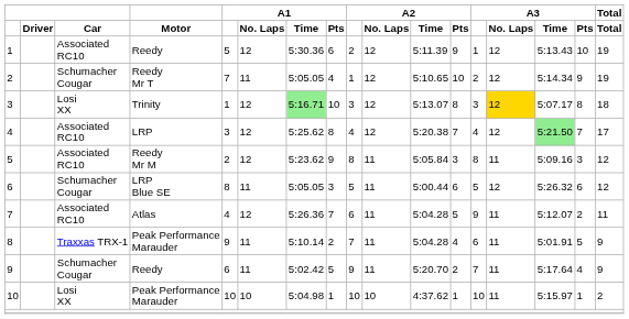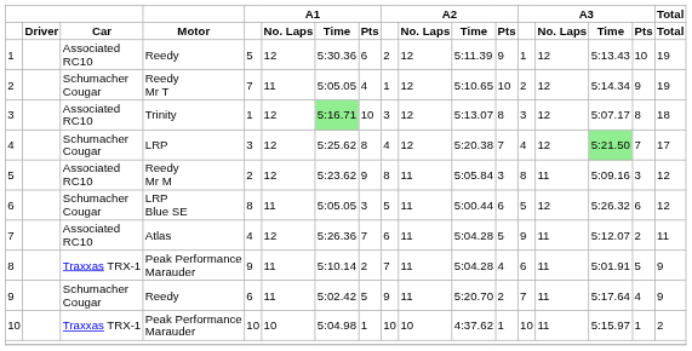row 5 | Car: Losi XX -> Associated RC10
row 5 | A3 / No. Laps: gold background -> no background
row 6 | Car: Associated RC10 -> Schumacher Cougar
row 12 | Car: Losi XX -> Traxxas TRX-1
